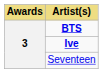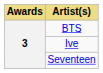BTS | Artist(s): bold -> normal
Ive | Artist(s): bold -> normal
